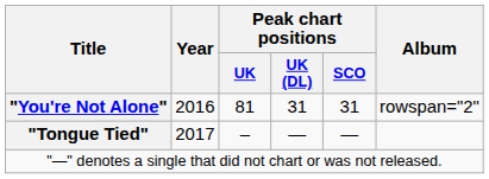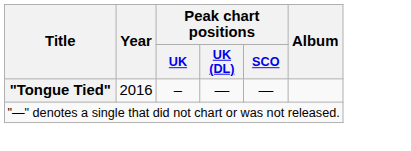- row: "You're Not Alone" | 2016 | 81 | 31 | 31 | rowspan="2"
"Tongue Tied" | Year: 2017 -> 2016
